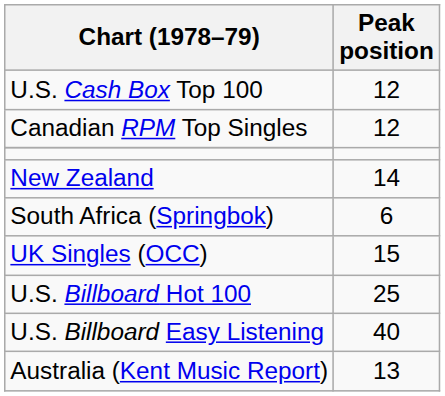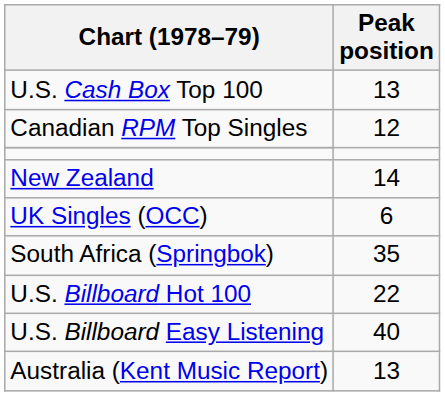row 2 | Peak position: 12 -> 13
row 6 | Chart (1978–79): South Africa (Springbok) -> UK Singles (OCC)
row 7 | Chart (1978–79): UK Singles (OCC) -> South Africa (Springbok)
row 7 | Peak position: 15 -> 35
row 8 | Peak position: 25 -> 22
